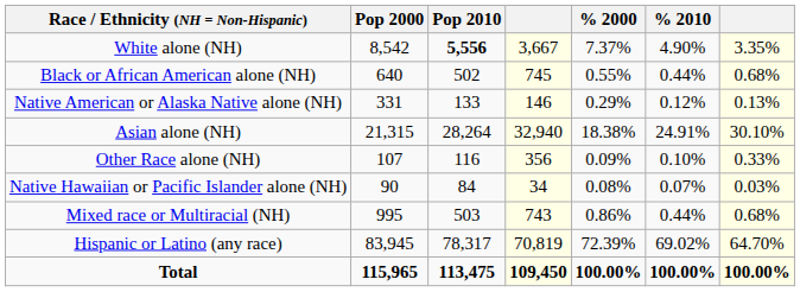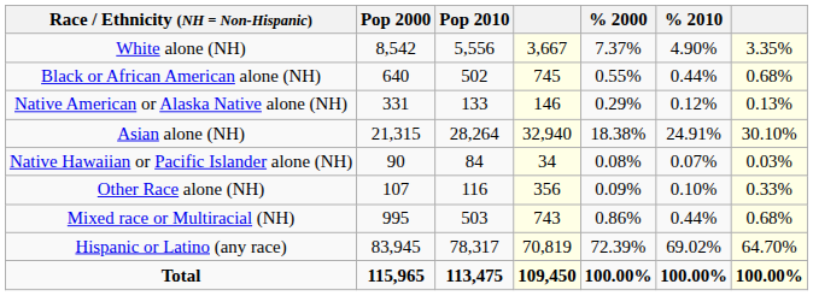White alone (NH) | Pop 2010: bold -> normal
rows swapped: Native Hawaiian or Pacific Islander alone (NH) <-> Other Race alone (NH)
